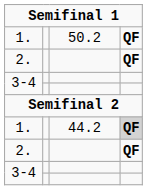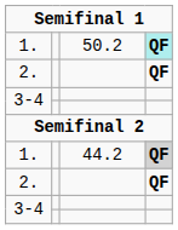1. / 50.2 | column 4: no background -> paleturquoise background
